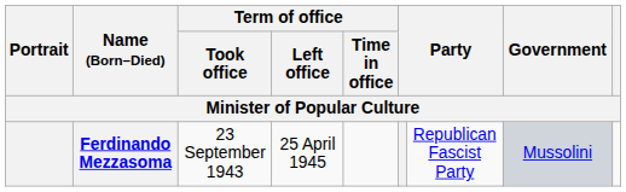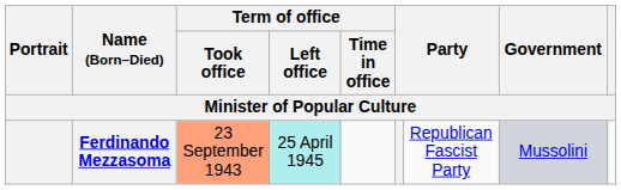Ferdinando Mezzasoma | Term of office / Took office: no background -> lightsalmon background
Ferdinando Mezzasoma | Term of office / Left office: no background -> paleturquoise background
